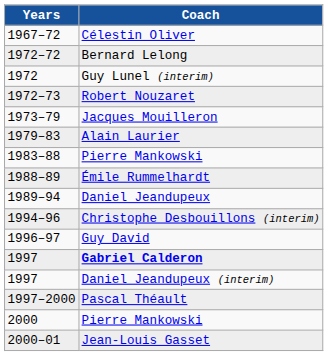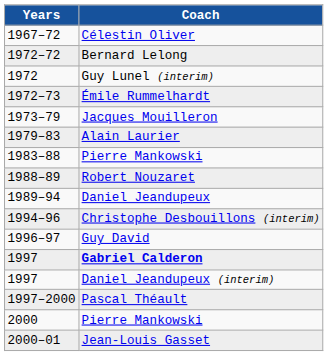row 5 | Coach: Robert Nouzaret -> Émile Rummelhardt
row 9 | Coach: Émile Rummelhardt -> Robert Nouzaret
